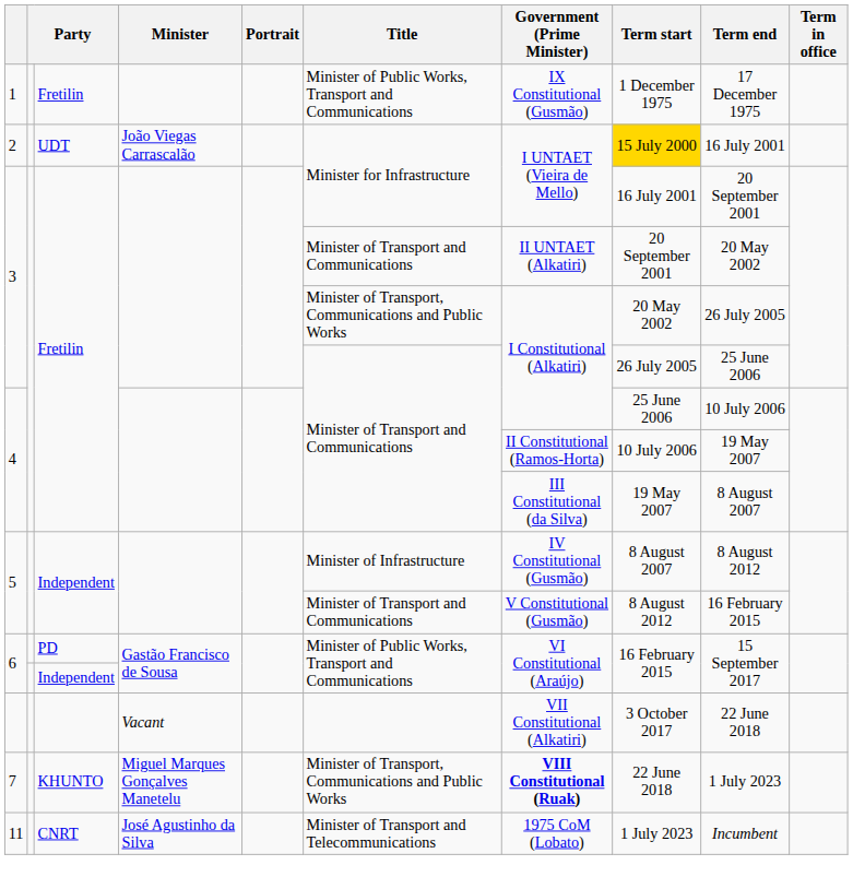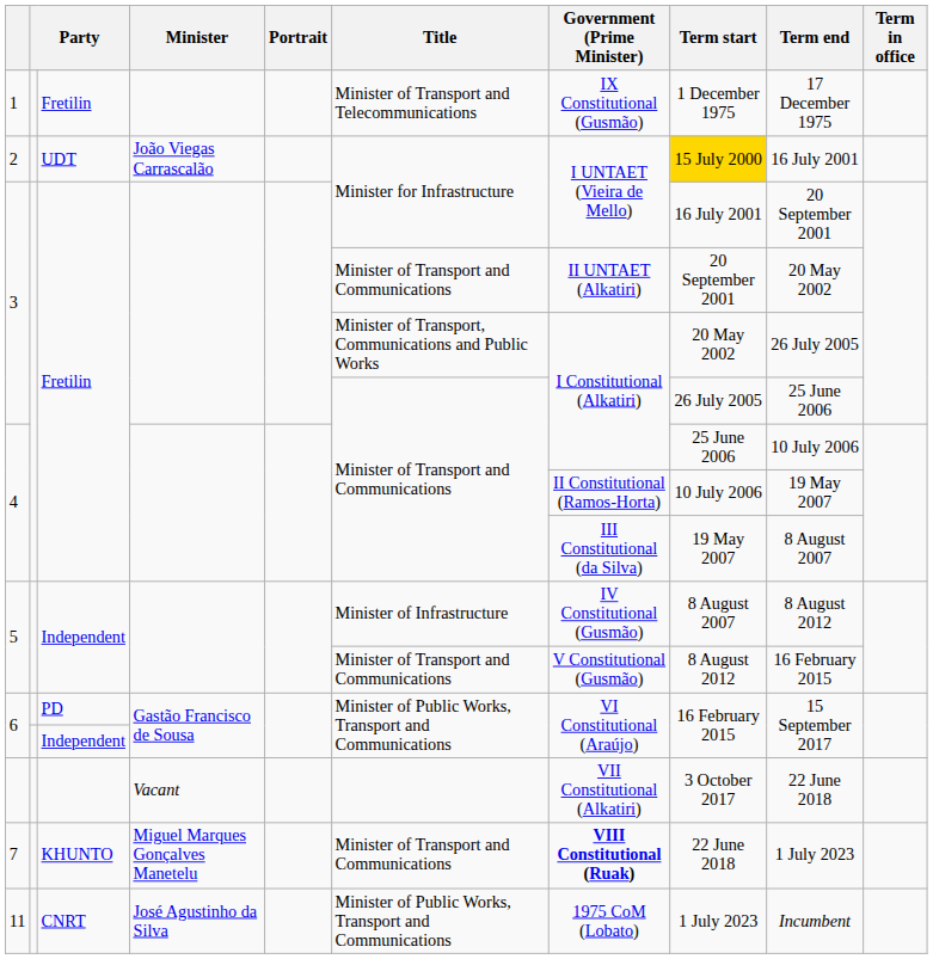1 | Title: Minister of Public Works, Transport and Communications -> Minister of Transport and Telecommunications
7 | Title: Minister of Transport, Communications and Public Works -> Minister of Transport and Communications
11 | Title: Minister of Transport and Telecommunications -> Minister of Public Works, Transport and Communications
